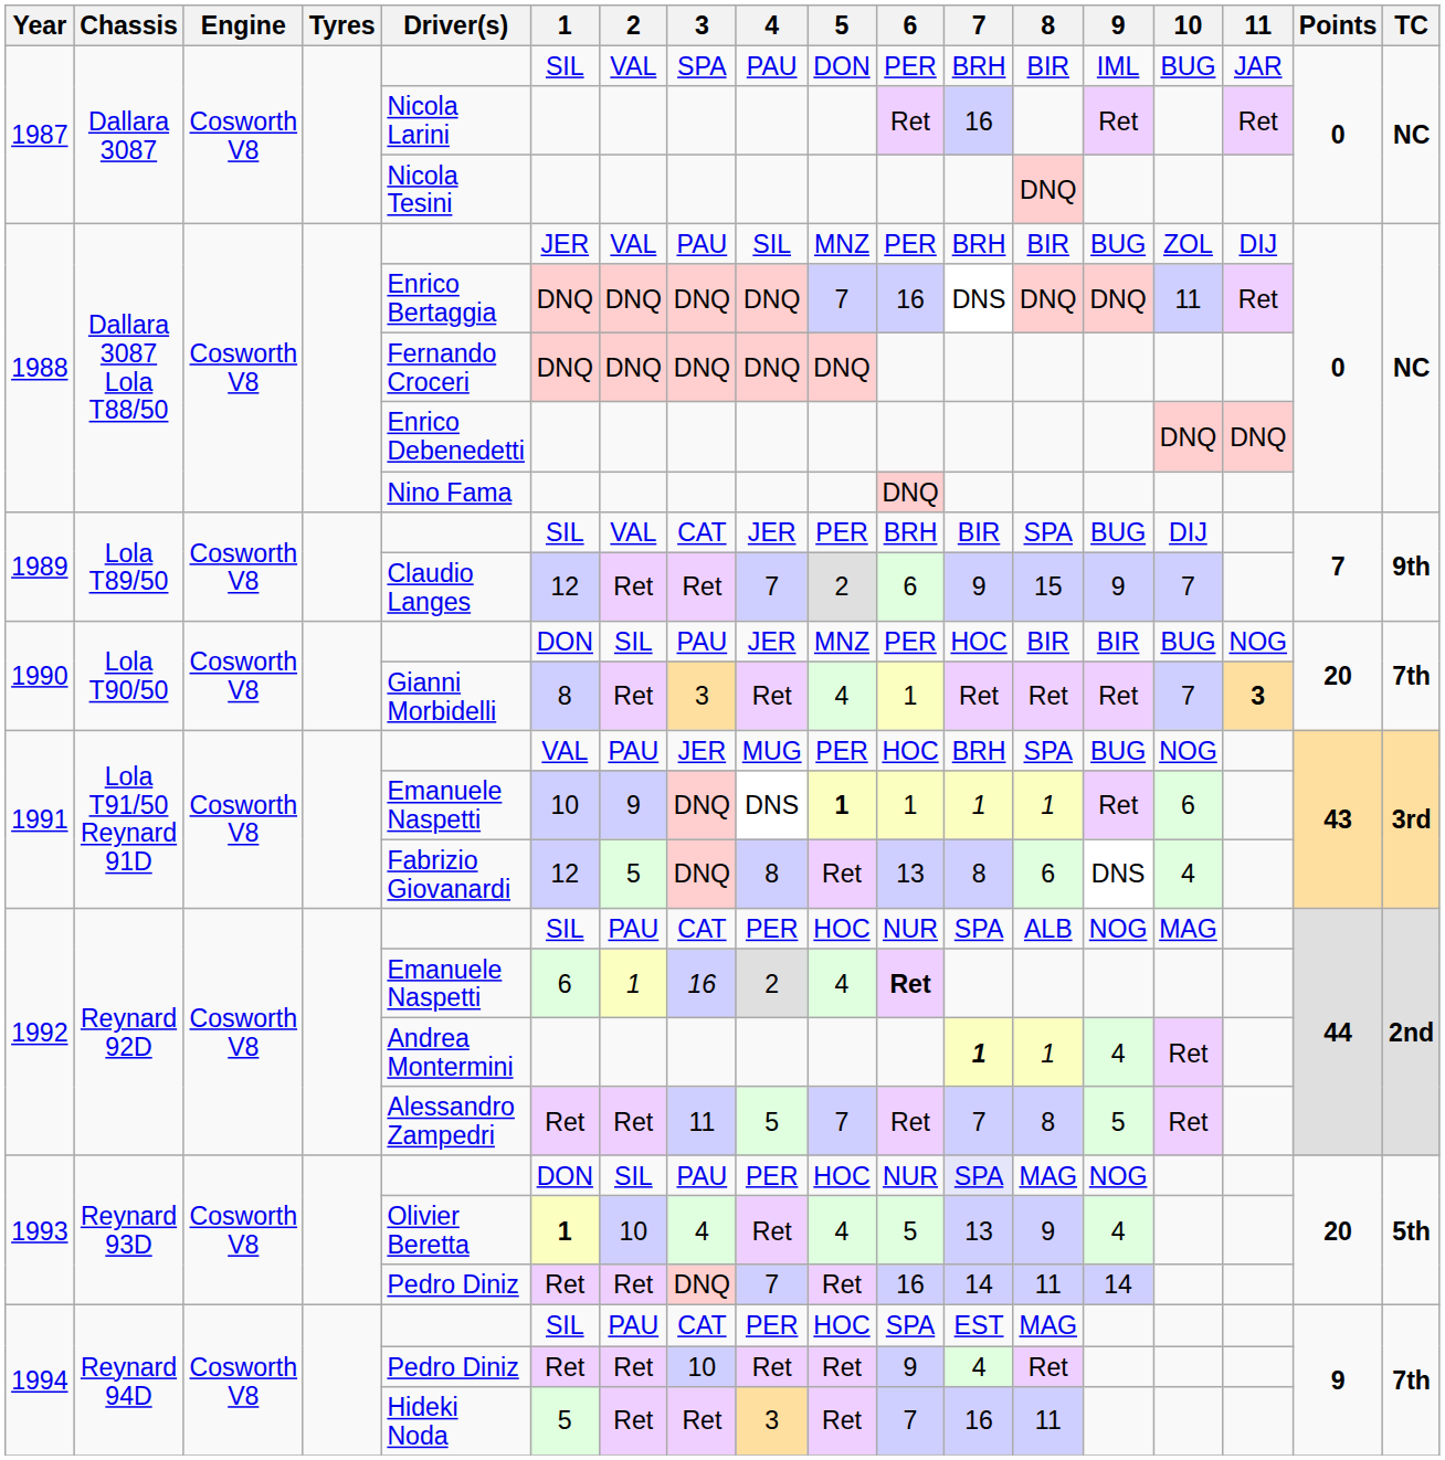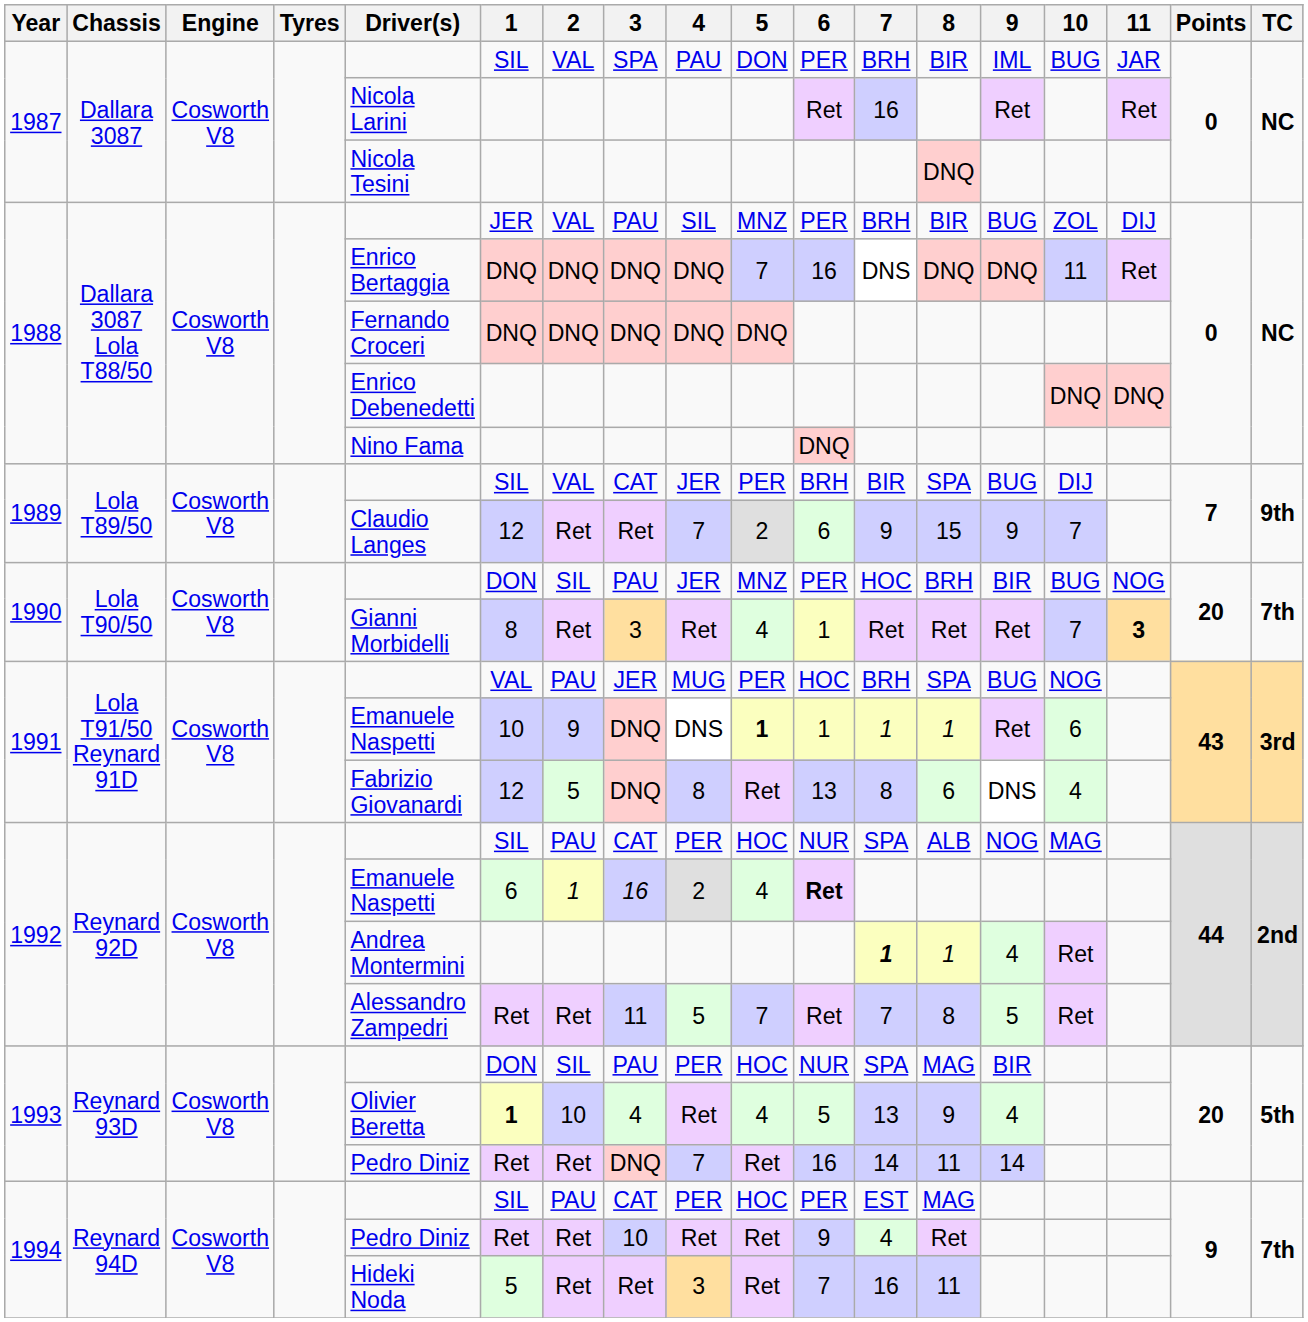row 12 | 8: BIR -> BRH
row 21 | 7: lavender background -> no background
row 21 | 9: NOG -> BIR
row 24 | 6: SPA -> PER
